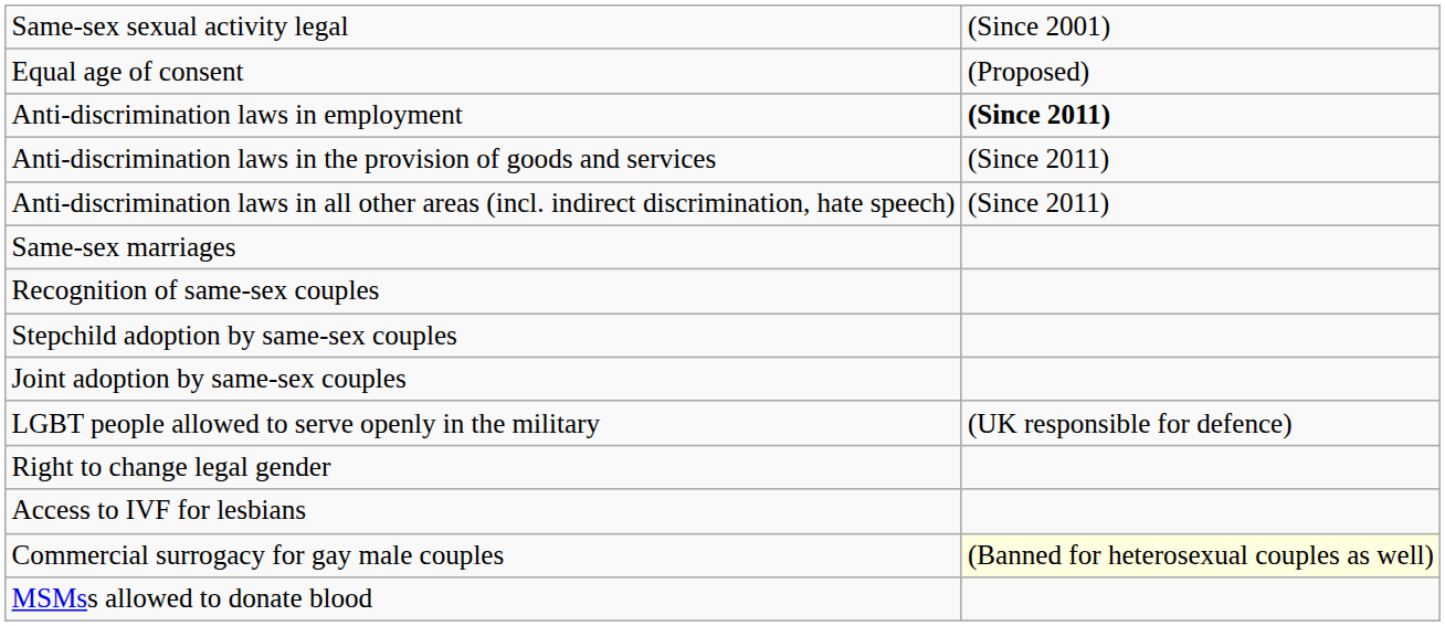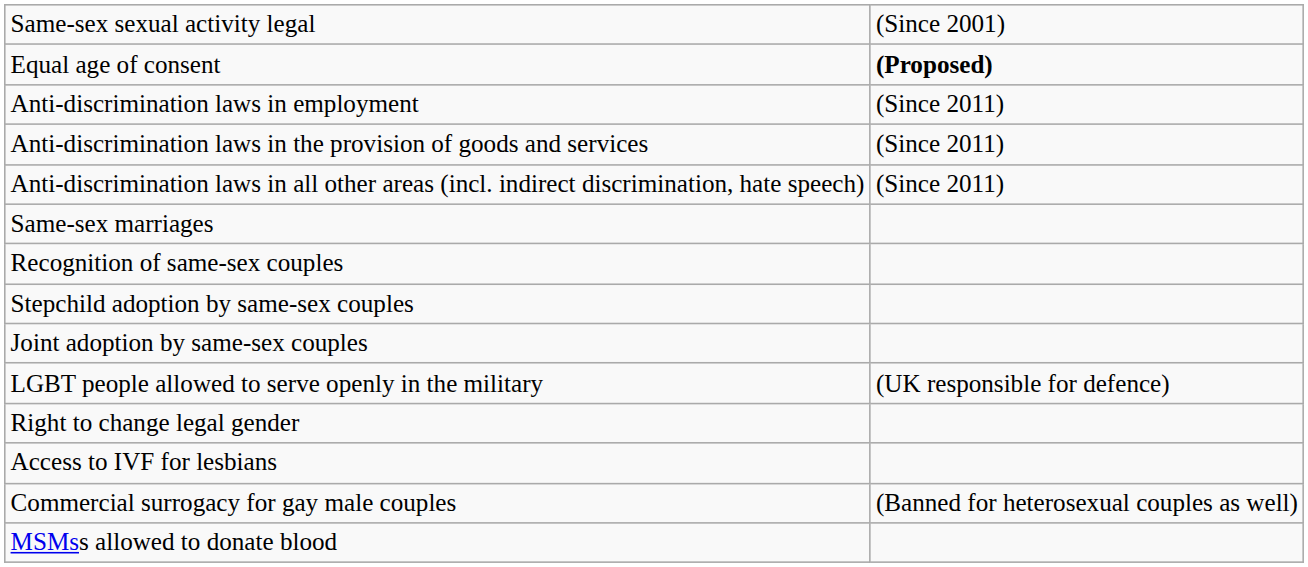Equal age of consent | column 2: normal -> bold
Anti-discrimination laws in employment | column 2: bold -> normal
Commercial surrogacy for gay male couples | column 2: lightyellow background -> no background
